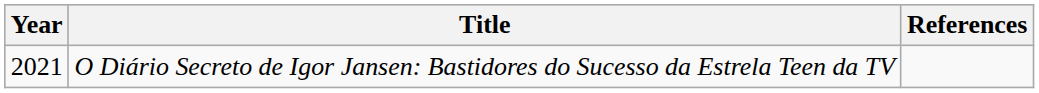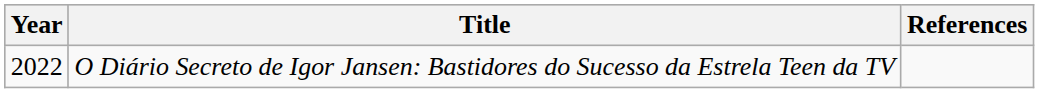row 2 | Year: 2021 -> 2022
